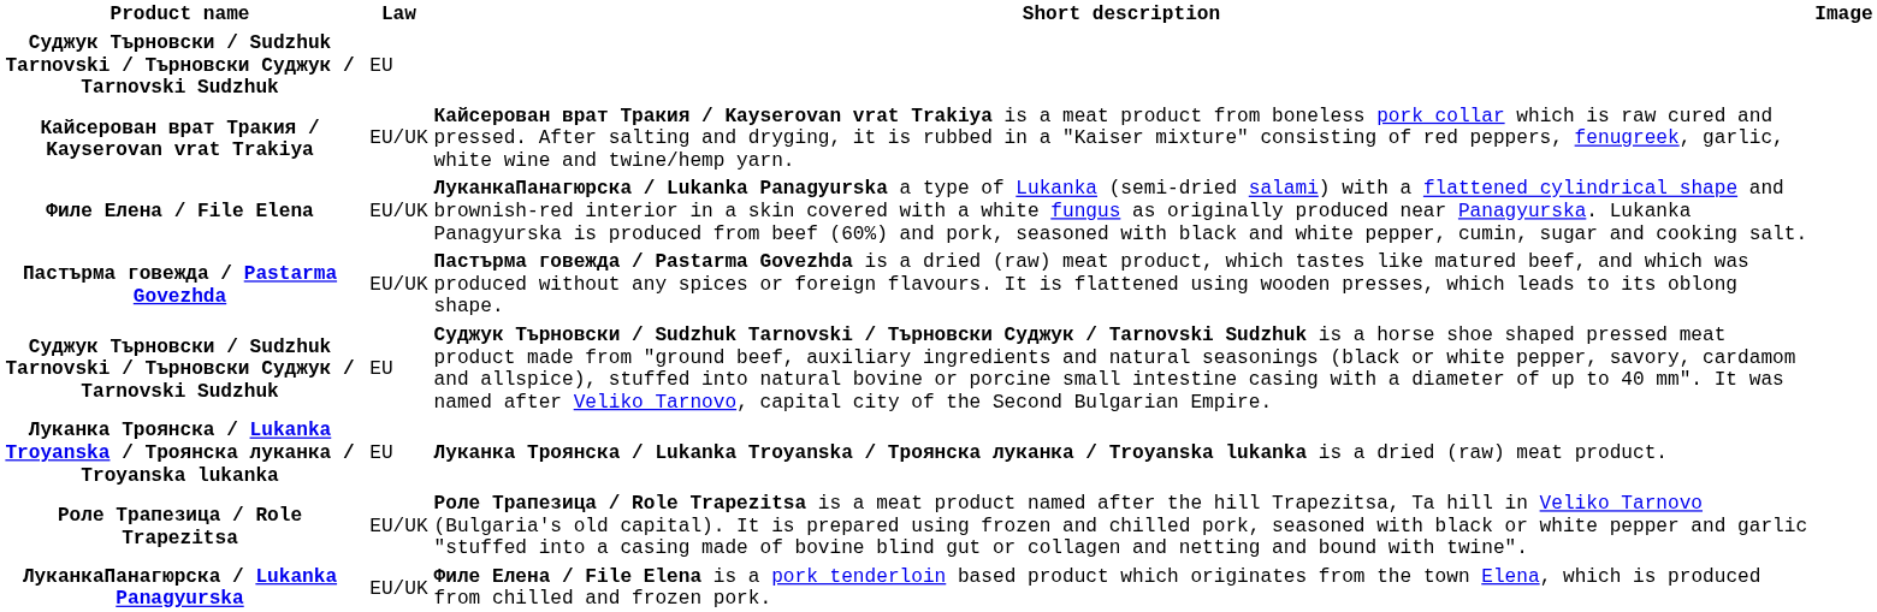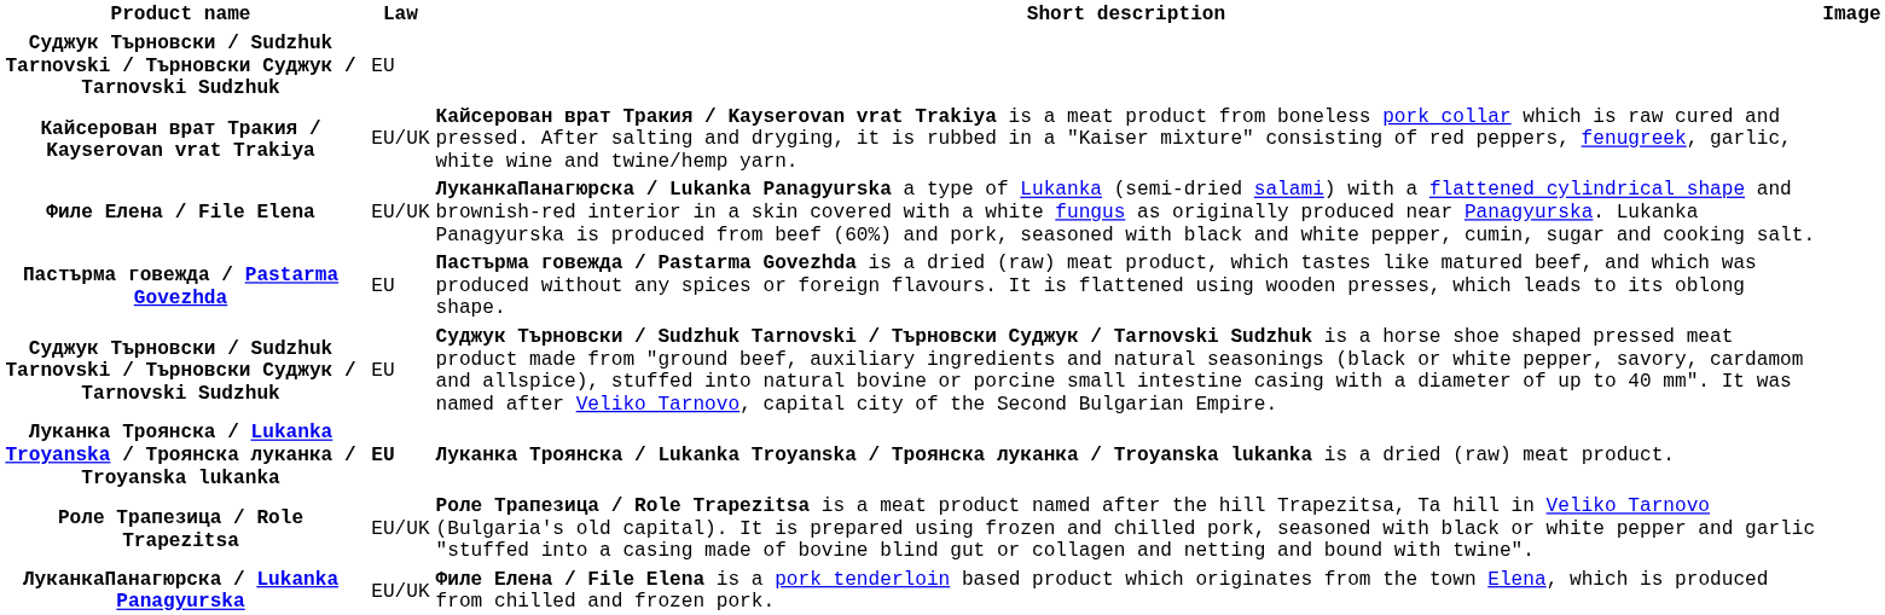row 5 | Law: EU/UK -> EU
row 7 | Law: normal -> bold
